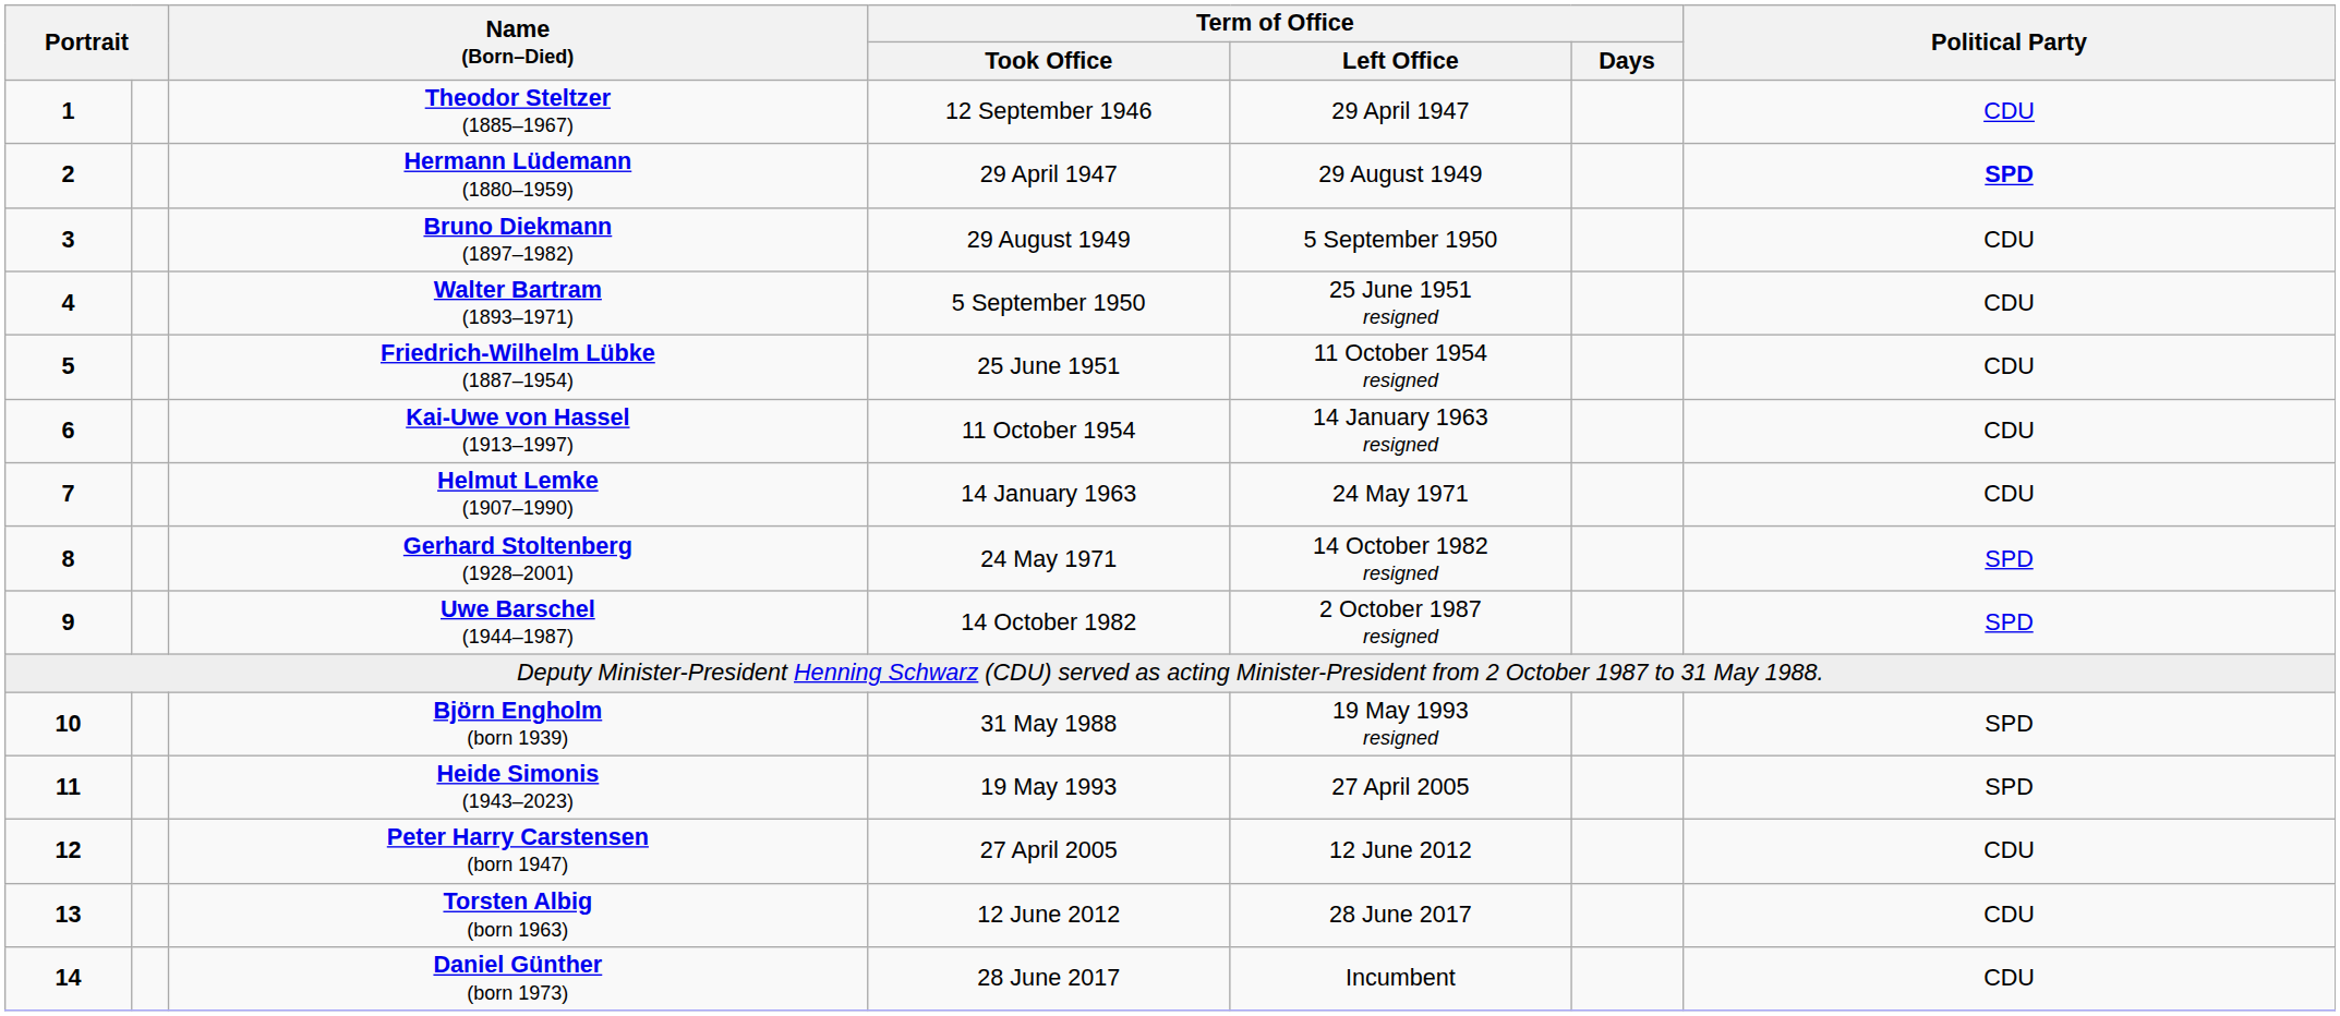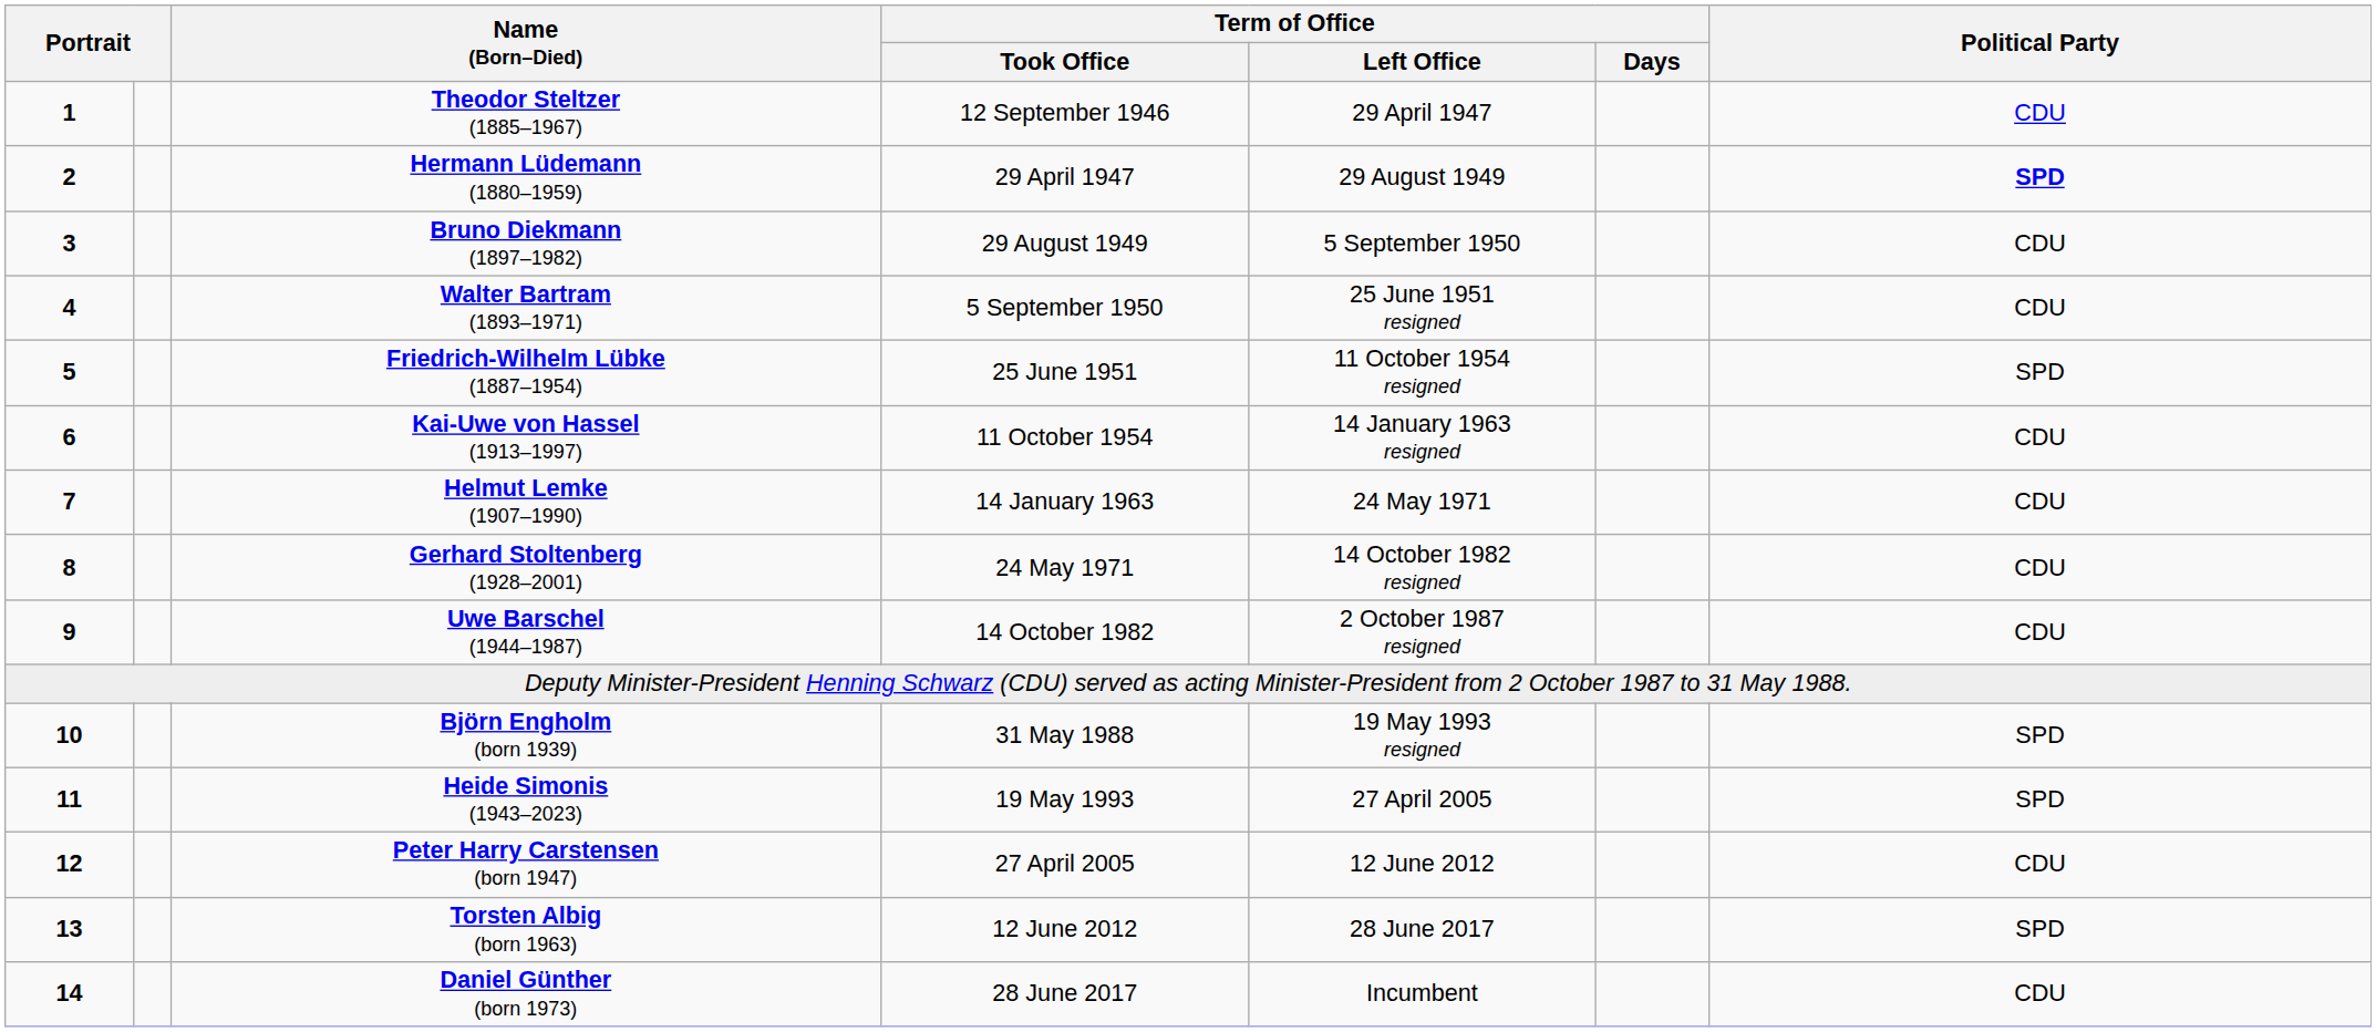Friedrich-Wilhelm Lübke (1887–1954) | Political Party: CDU -> SPD
Gerhard Stoltenberg (1928–2001) | Political Party: SPD -> CDU
Uwe Barschel (1944–1987) | Political Party: SPD -> CDU
Torsten Albig (born 1963) | Political Party: CDU -> SPD
